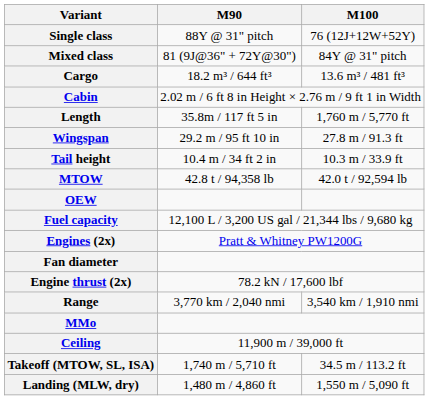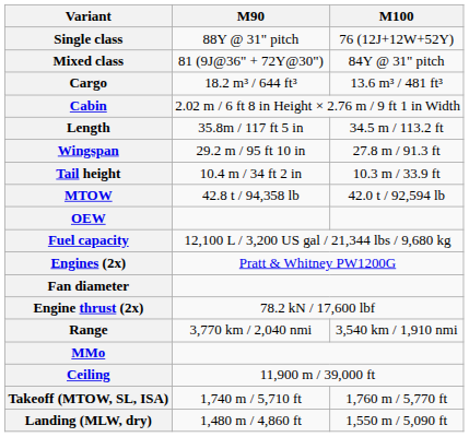Length | M100: 1,760 m / 5,770 ft -> 34.5 m / 113.2 ft
Takeoff (MTOW, SL, ISA) | M100: 34.5 m / 113.2 ft -> 1,760 m / 5,770 ft
